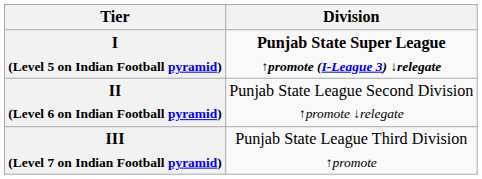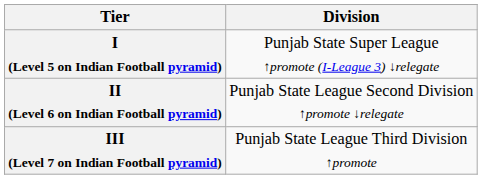I (Level 5 on Indian Football pyramid) | Division: bold -> normal
